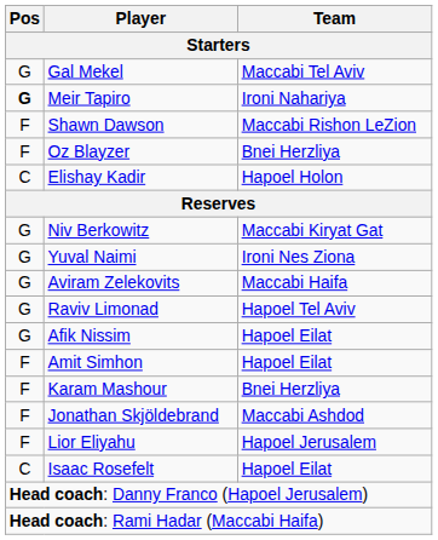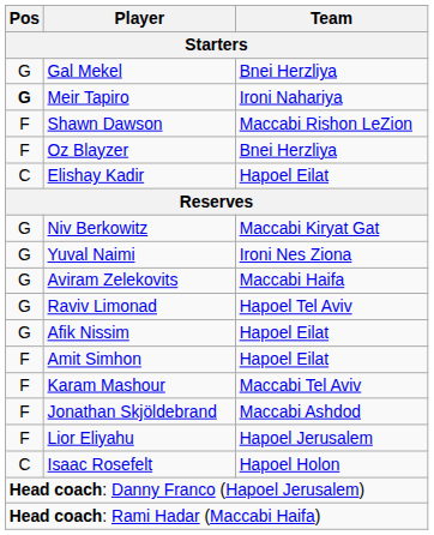Gal Mekel | Team: Maccabi Tel Aviv -> Bnei Herzliya
Elishay Kadir | Team: Hapoel Holon -> Hapoel Eilat
Karam Mashour | Team: Bnei Herzliya -> Maccabi Tel Aviv
Isaac Rosefelt | Team: Hapoel Eilat -> Hapoel Holon
